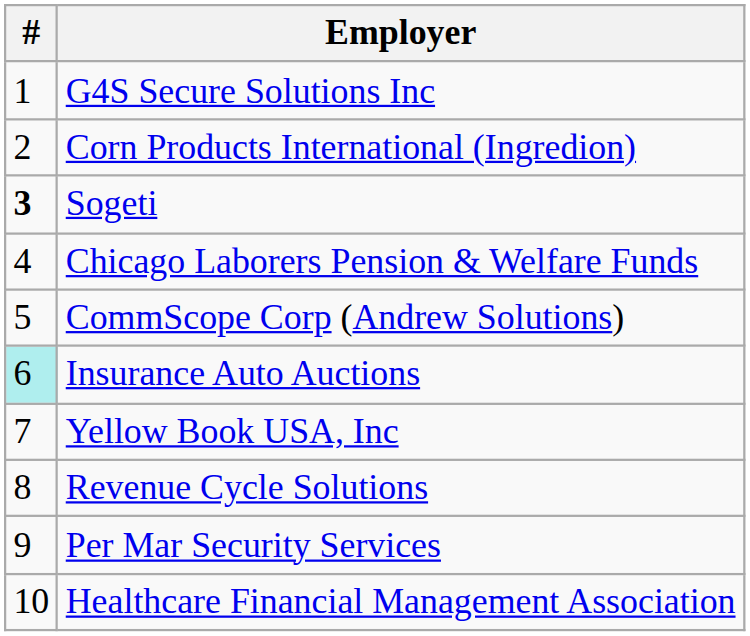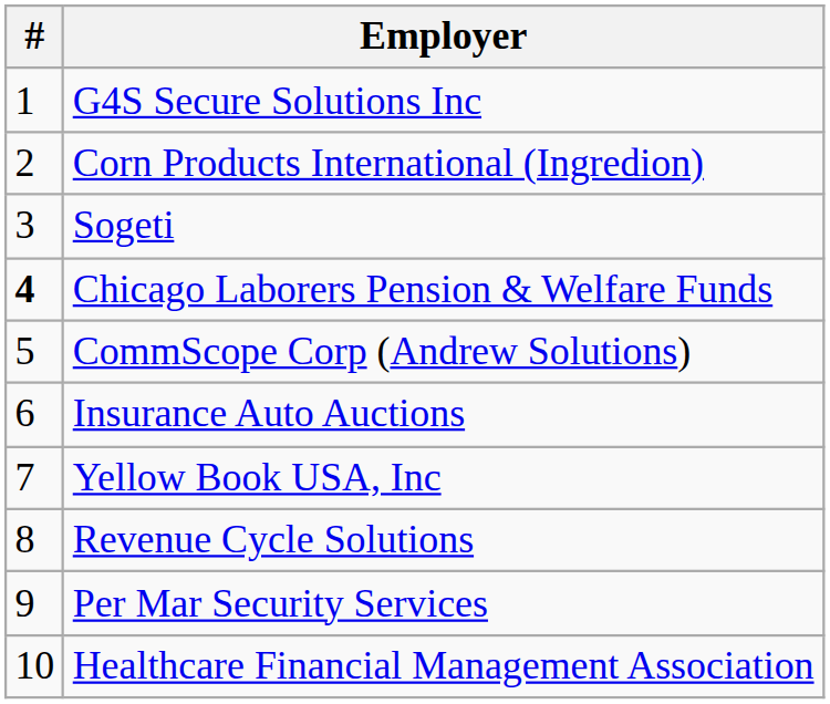Sogeti | #: bold -> normal
Chicago Laborers Pension & Welfare Funds | #: normal -> bold
Insurance Auto Auctions | #: paleturquoise background -> no background
